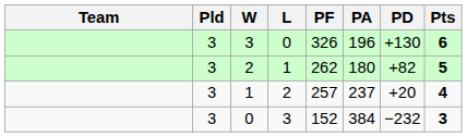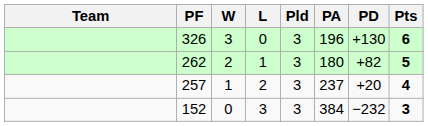columns swapped: Pld <-> PF
